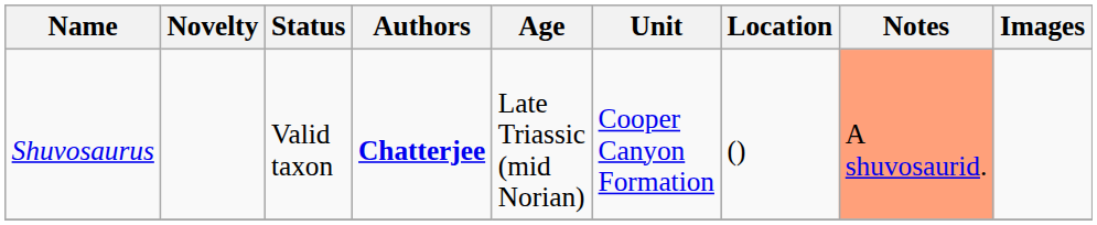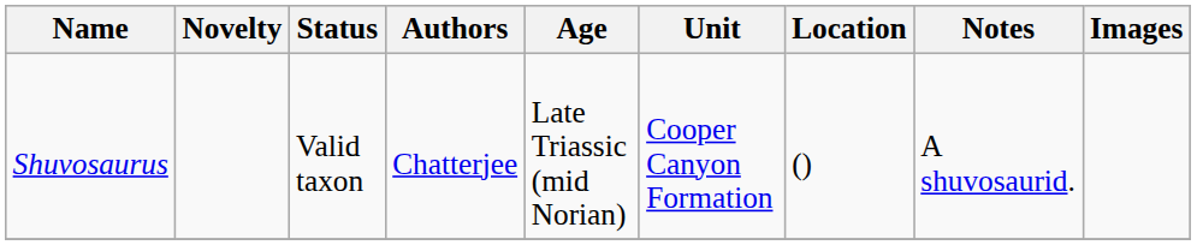Shuvosaurus | Authors: bold -> normal
Shuvosaurus | Notes: lightsalmon background -> no background
